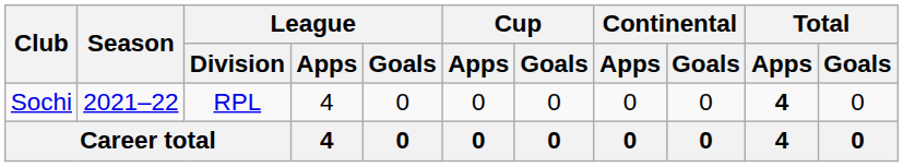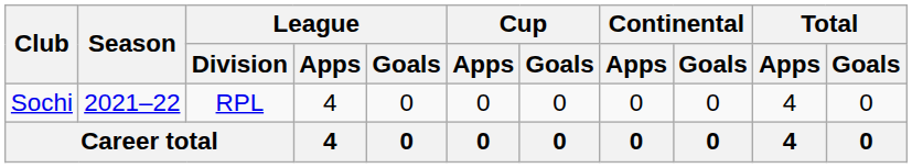Sochi | Total / Apps: bold -> normal
